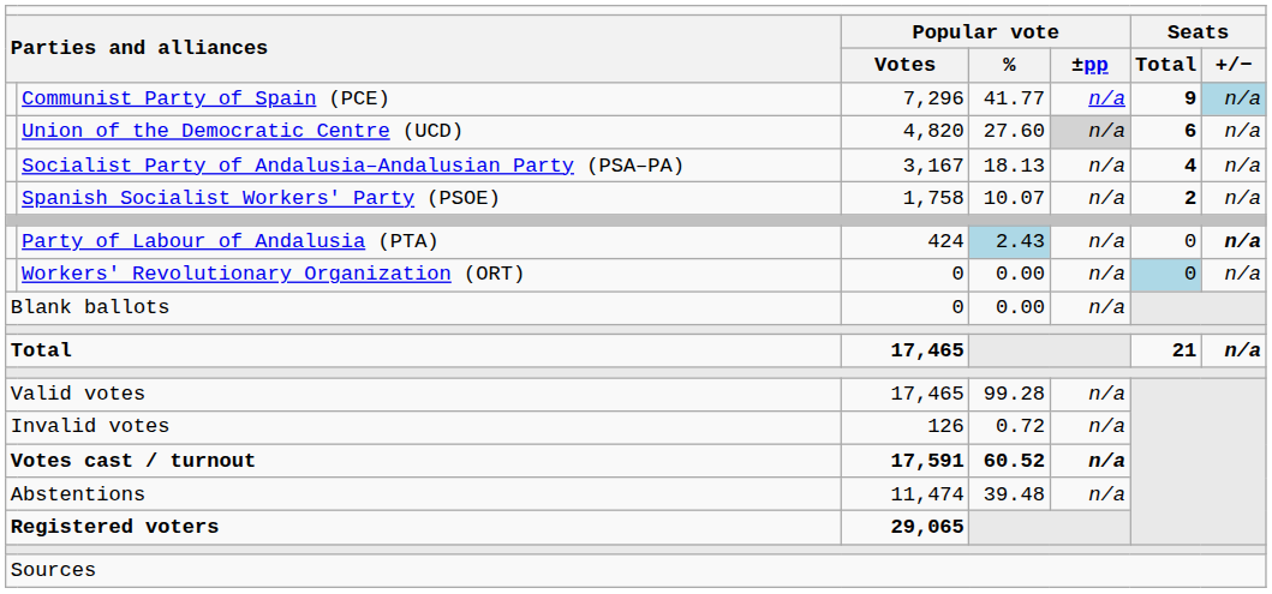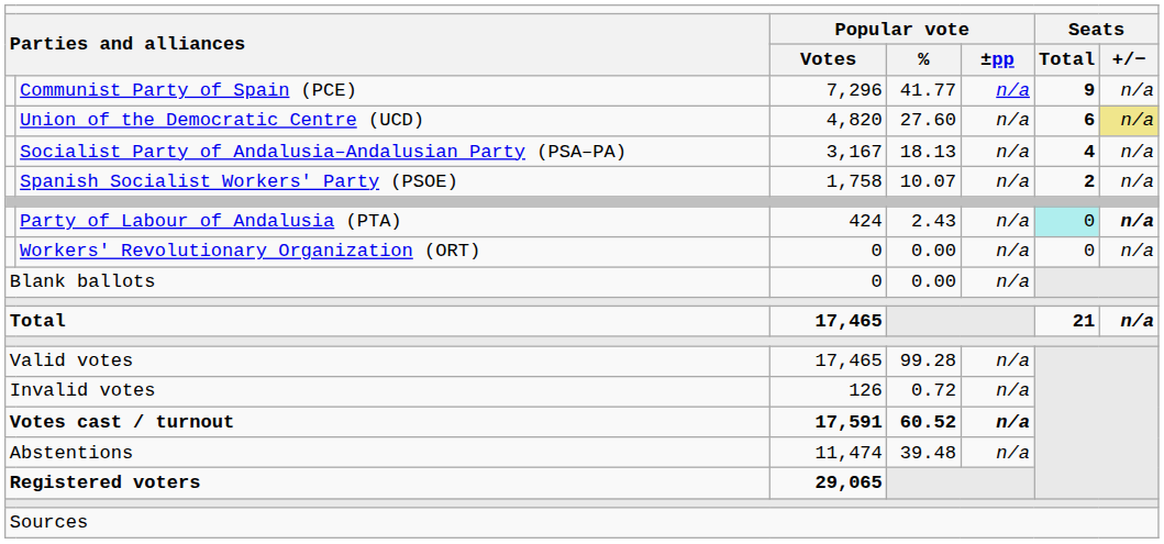Communist Party of Spain (PCE) | column 7: lightblue background -> no background
Union of the Democratic Centre (UCD) | column 5: lightgrey background -> no background
Union of the Democratic Centre (UCD) | column 7: no background -> khaki background
Party of Labour of Andalusia (PTA) | column 4: lightblue background -> no background
Party of Labour of Andalusia (PTA) | column 6: no background -> paleturquoise background
Workers' Revolutionary Organization (ORT) | column 6: lightblue background -> no background
